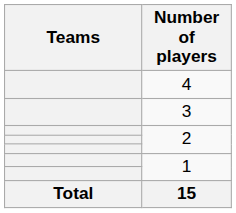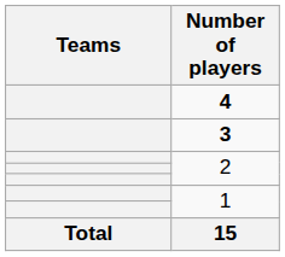row 2 | Number of players: normal -> bold
row 3 | Number of players: normal -> bold
